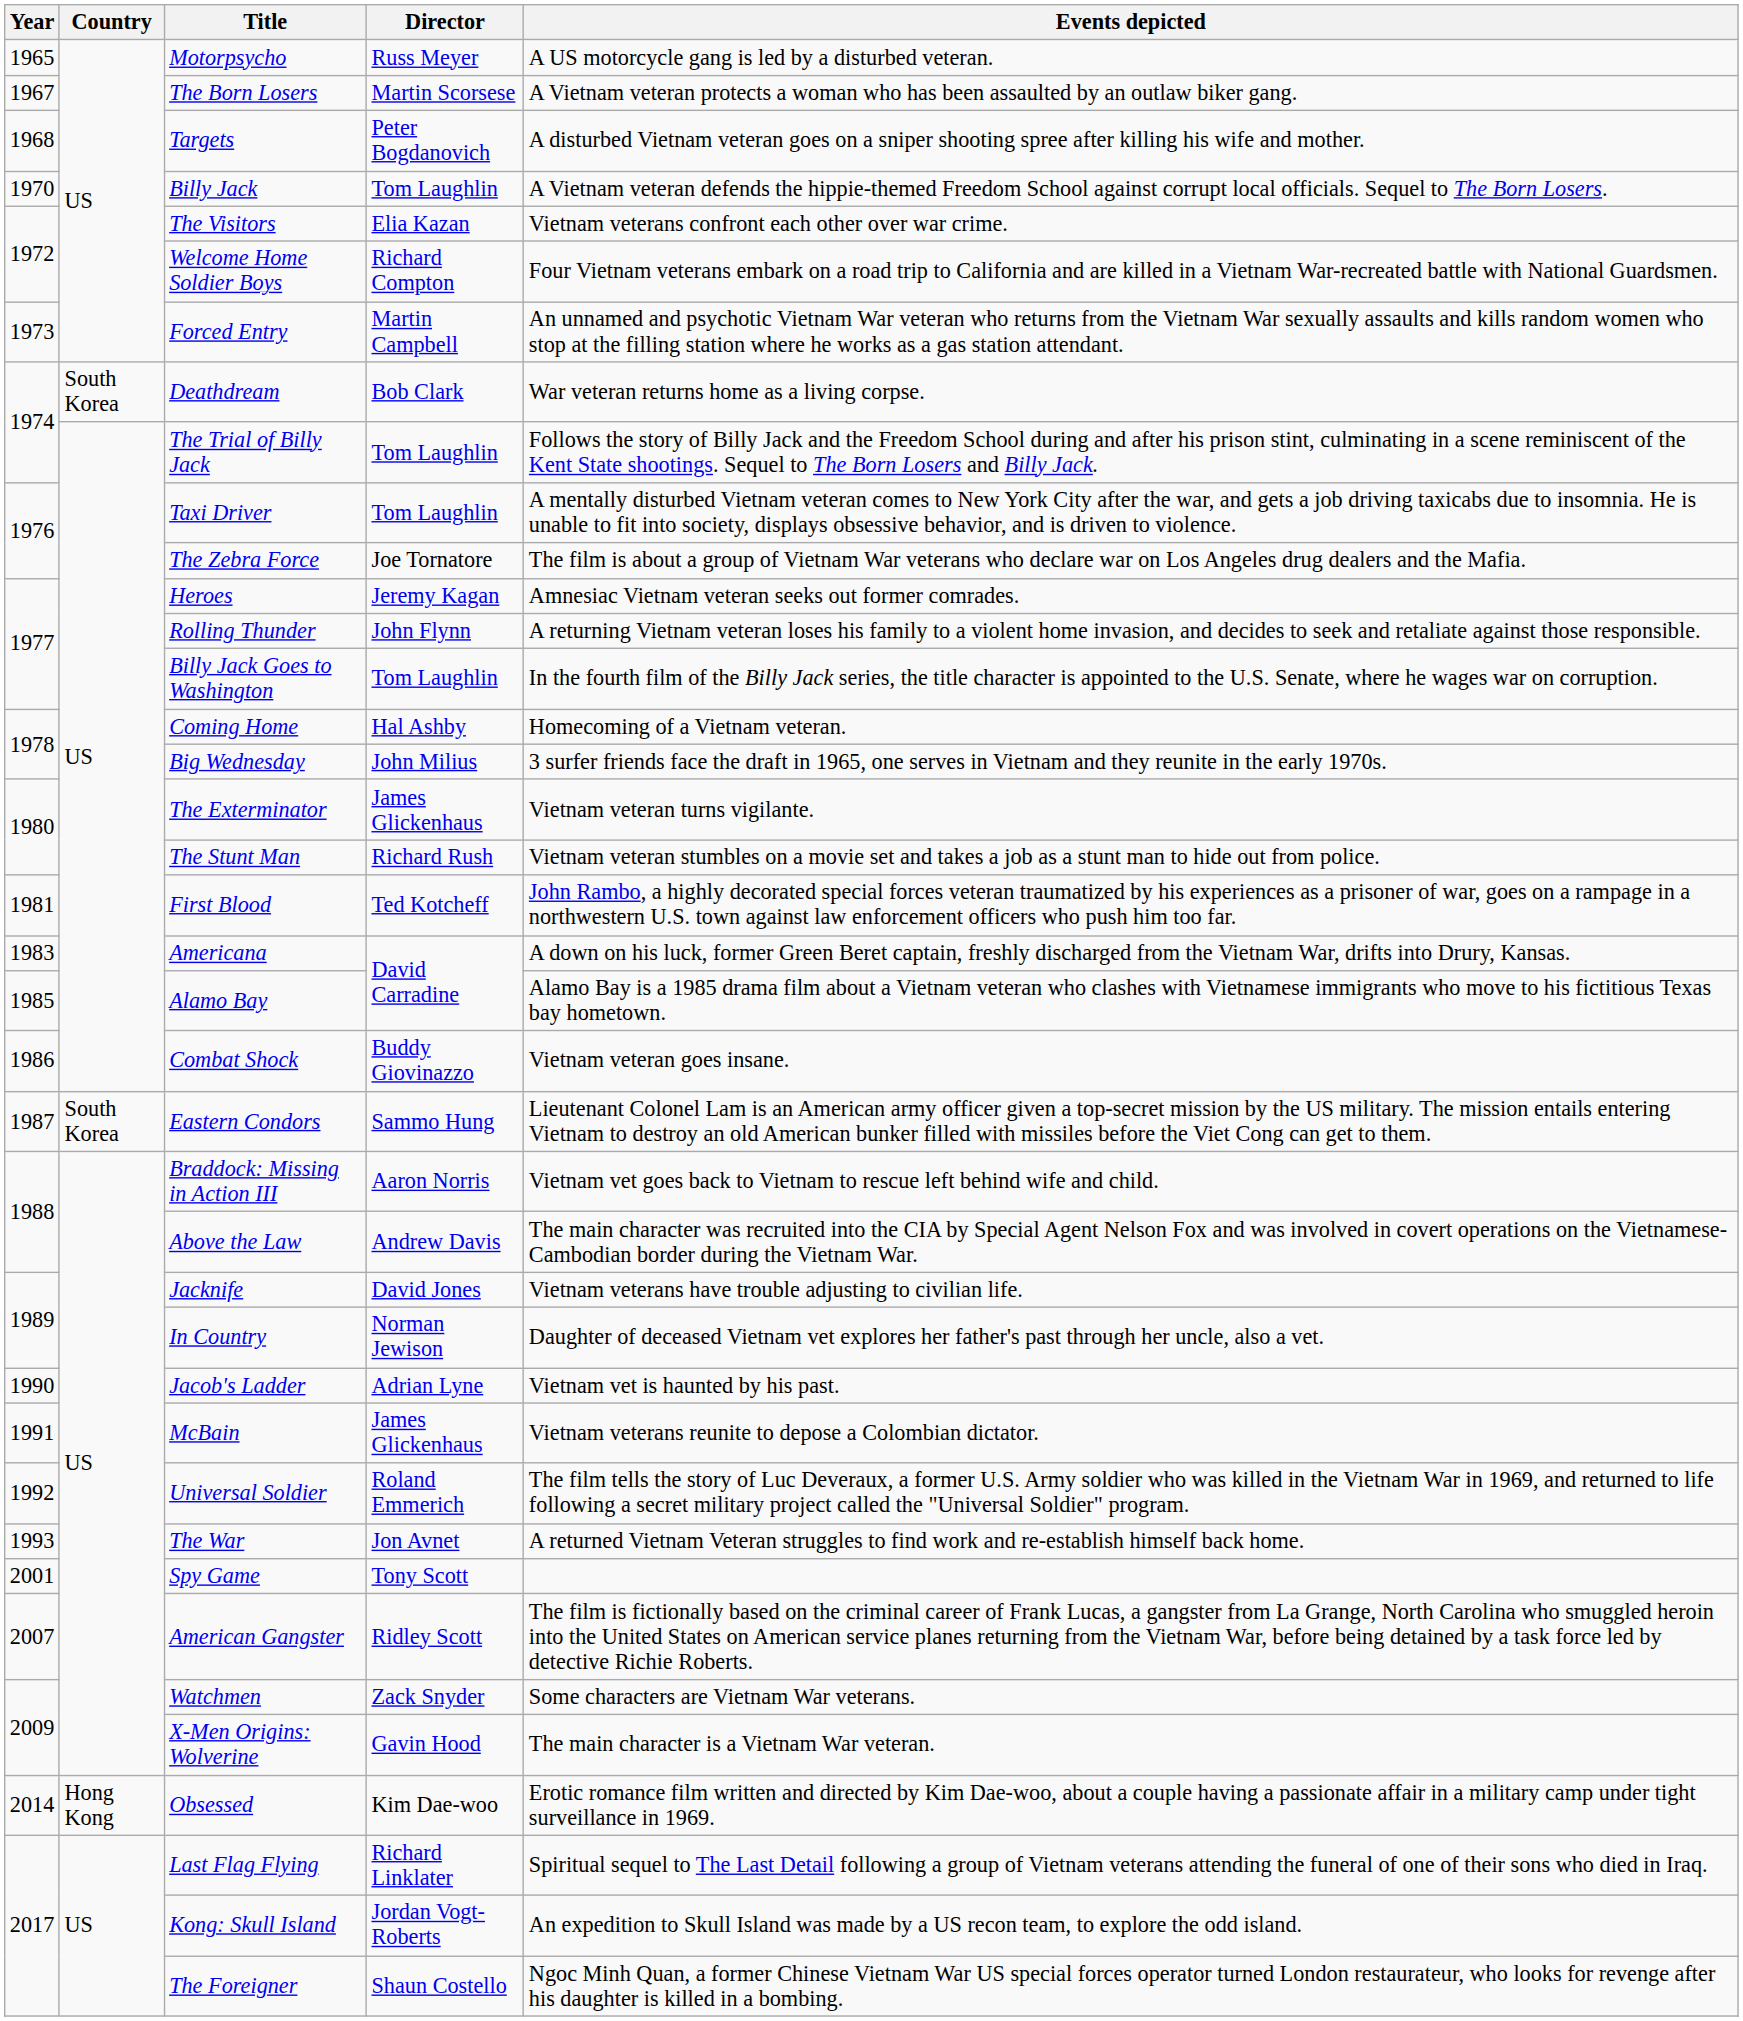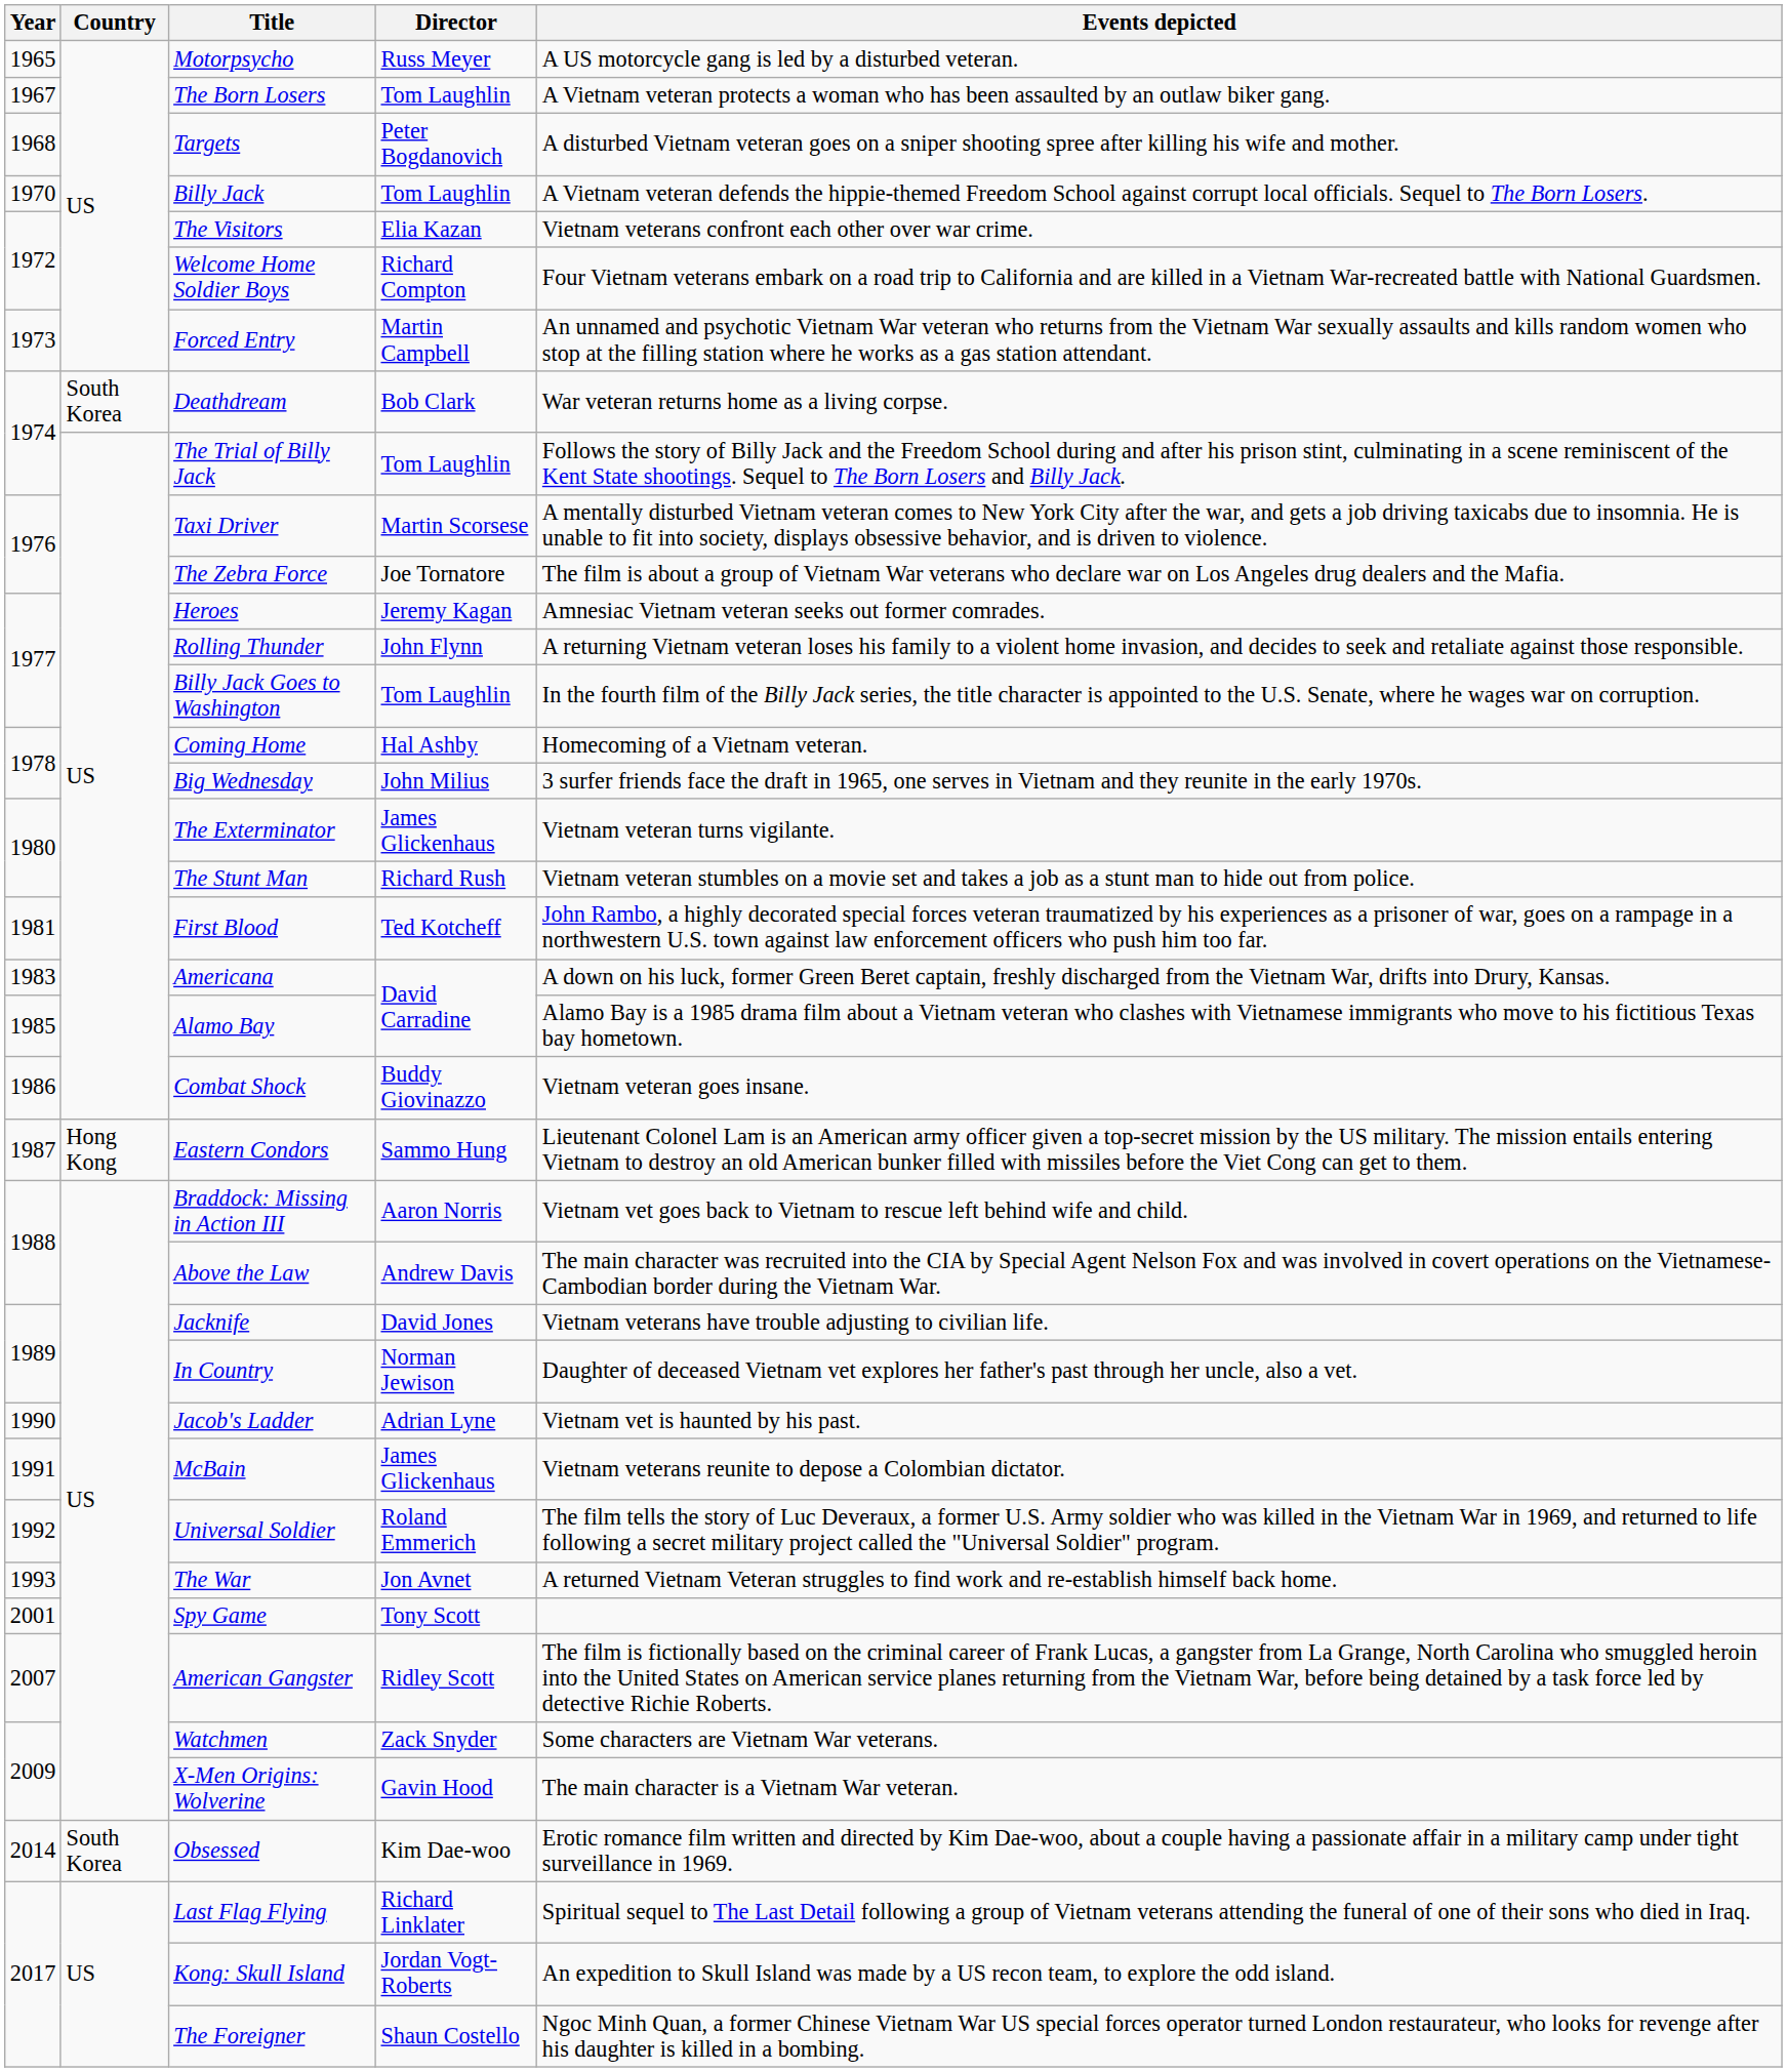The Born Losers | Director: Martin Scorsese -> Tom Laughlin
Taxi Driver | Director: Tom Laughlin -> Martin Scorsese
Eastern Condors | Country: South Korea -> Hong Kong
Obsessed | Country: Hong Kong -> South Korea
